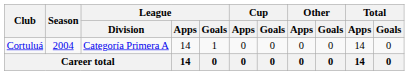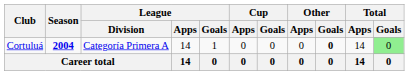Cortuluá | Season: normal -> bold
Cortuluá | Other / Goals: normal -> bold
Cortuluá | Total / Goals: no background -> lightgreen background
